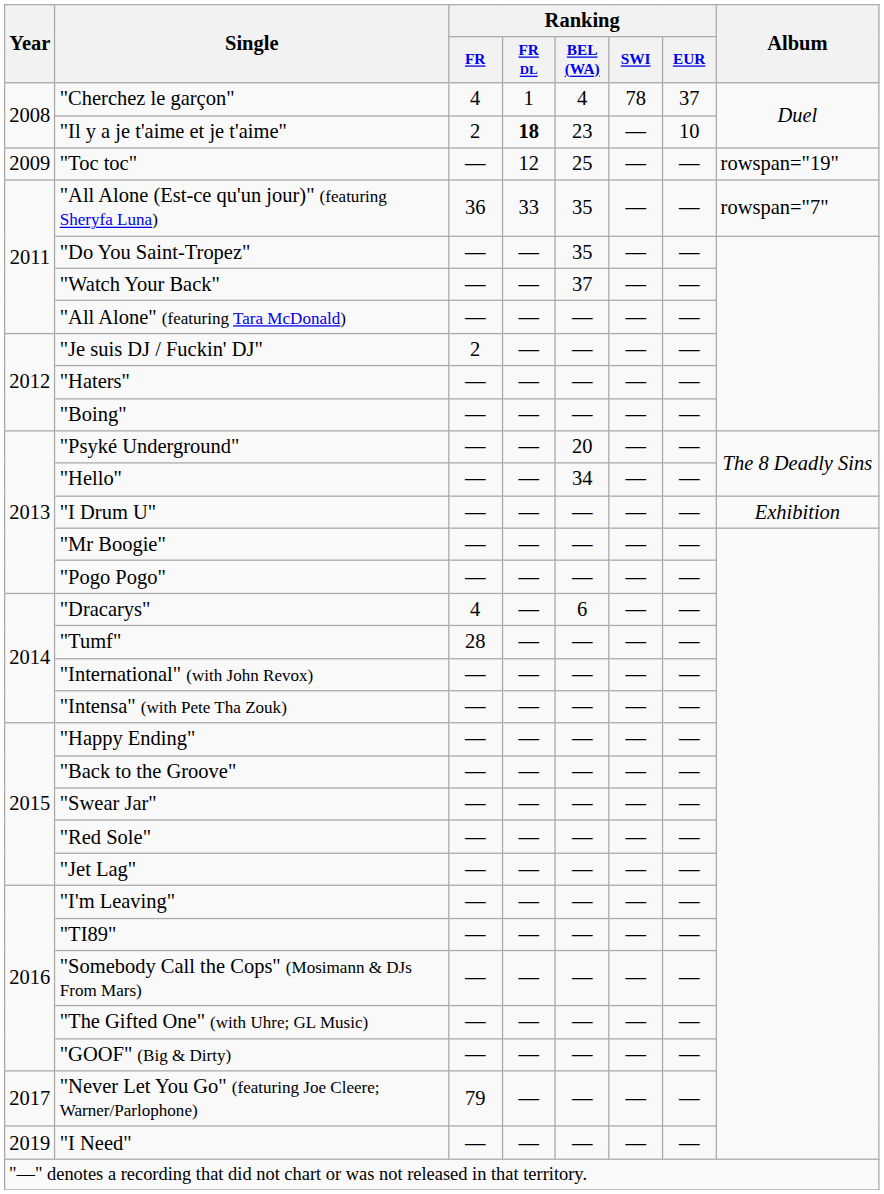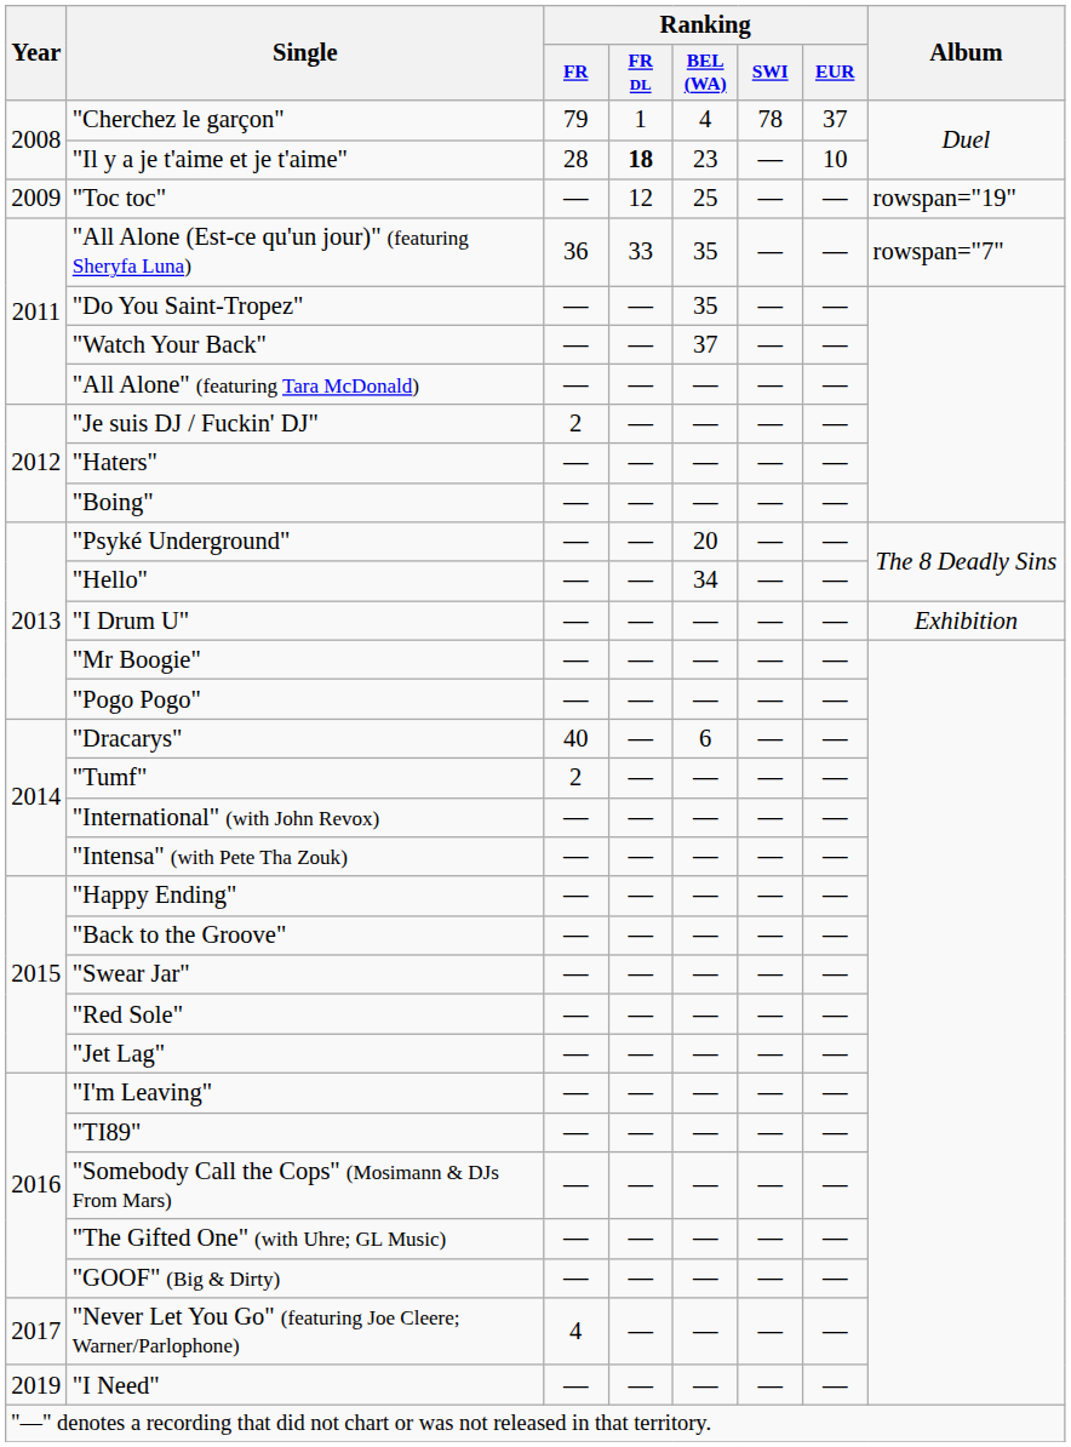"Cherchez le garçon" | Ranking / FR: 4 -> 79
"Il y a je t'aime et je t'aime" | Ranking / FR: 2 -> 28
"Dracarys" | Ranking / FR: 4 -> 40
"Tumf" | Ranking / FR: 28 -> 2
"Never Let You Go" (featuring Joe Cleere; Warner/Parlophone) | Ranking / FR: 79 -> 4
